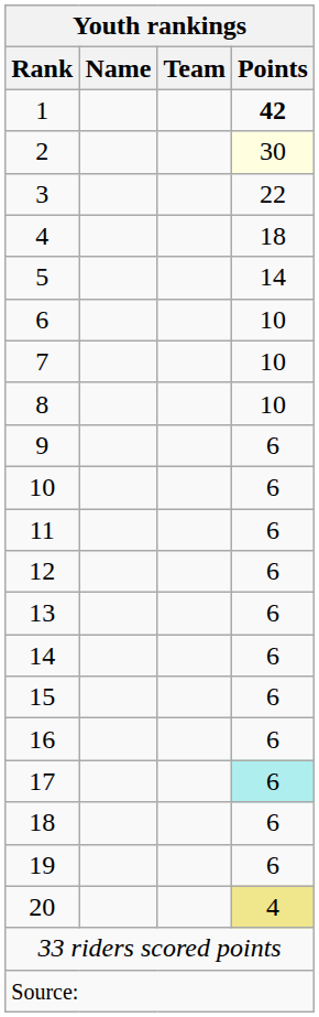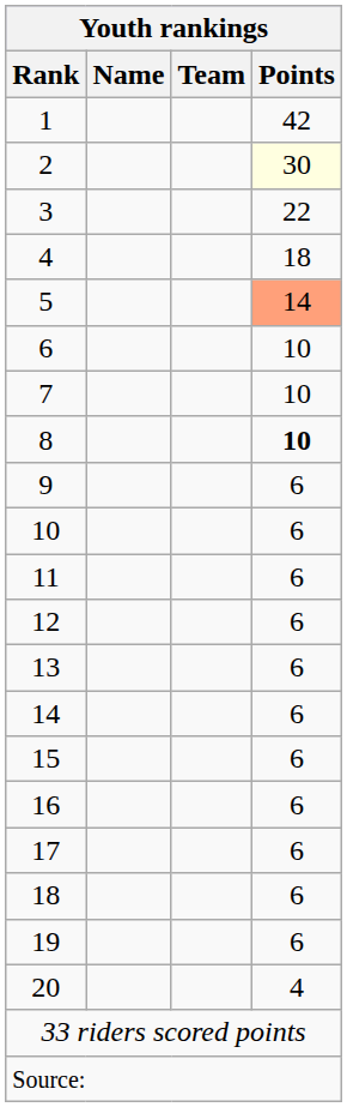1 | Points: bold -> normal
5 | Points: no background -> lightsalmon background
8 | Points: normal -> bold
17 | Points: paleturquoise background -> no background
20 | Points: khaki background -> no background
